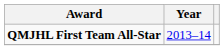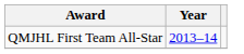row 2 | Award: bold -> normal
